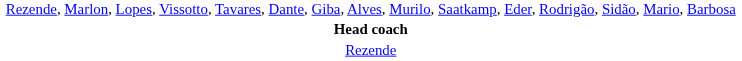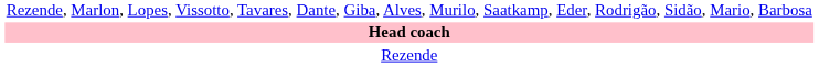row 2 | column 1: no background -> pink background
